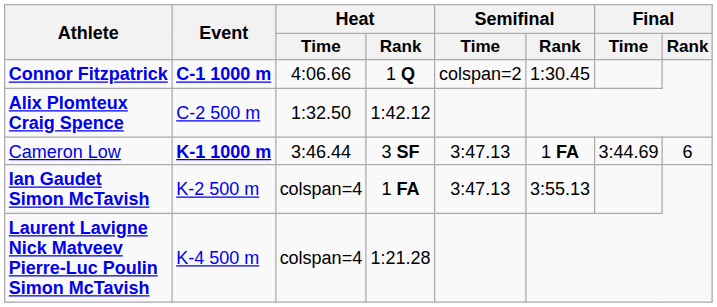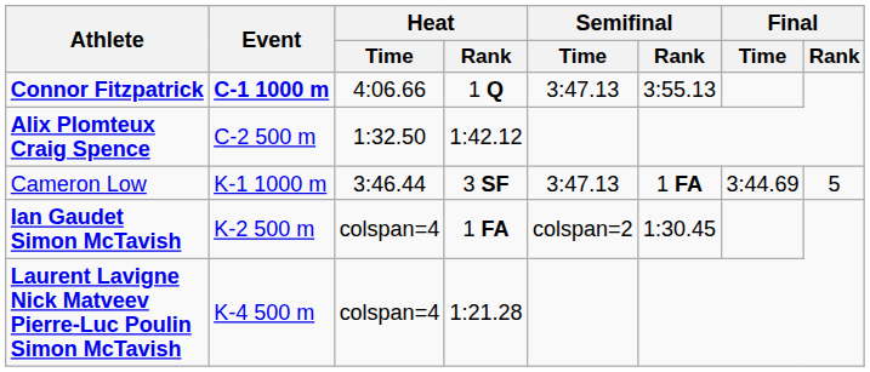Connor Fitzpatrick | Semifinal / Time: colspan=2 -> 3:47.13
Connor Fitzpatrick | Semifinal / Rank: 1:30.45 -> 3:55.13
Cameron Low | Event: bold -> normal
Cameron Low | Final / Rank: 6 -> 5
Ian Gaudet Simon McTavish | Semifinal / Time: 3:47.13 -> colspan=2
Ian Gaudet Simon McTavish | Semifinal / Rank: 3:55.13 -> 1:30.45
